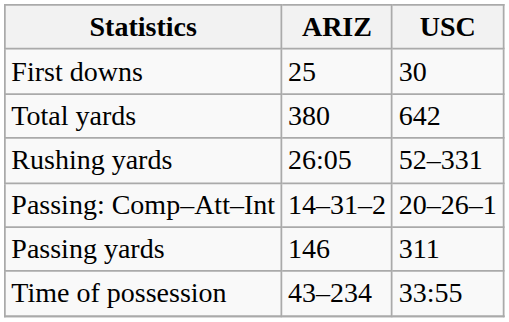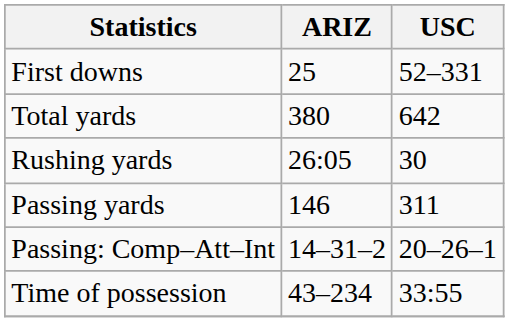First downs | USC: 30 -> 52–331
Rushing yards | USC: 52–331 -> 30
rows swapped: Passing yards <-> Passing: Comp–Att–Int
